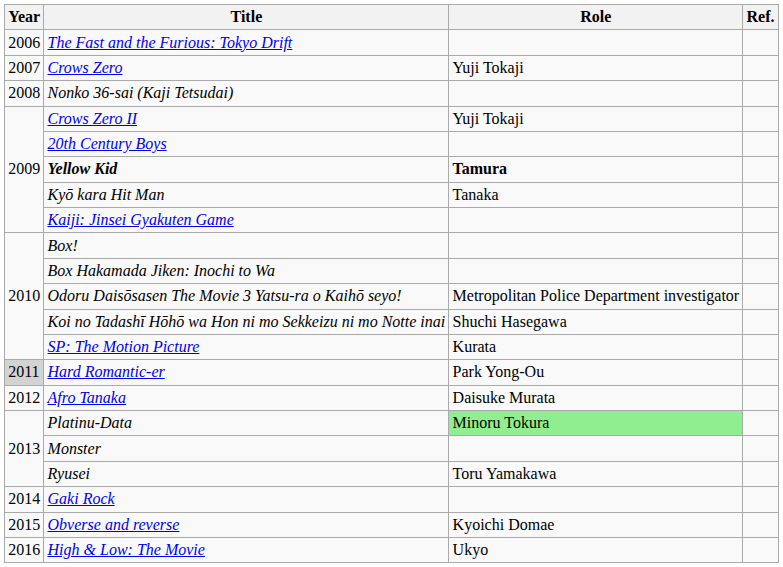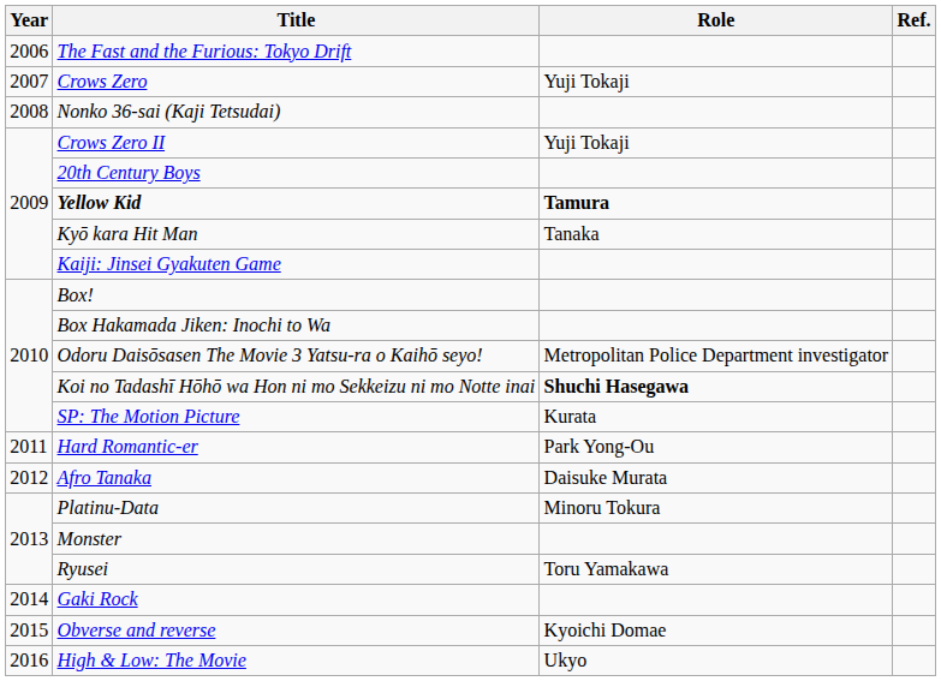Koi no Tadashī Hōhō wa Hon ni mo Sekkeizu ni mo Notte inai | Role: normal -> bold
Hard Romantic-er | Year: lightgrey background -> no background
Platinu-Data | Role: lightgreen background -> no background
